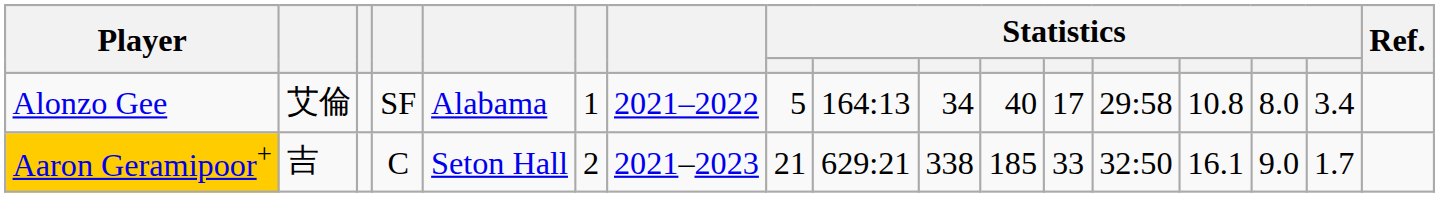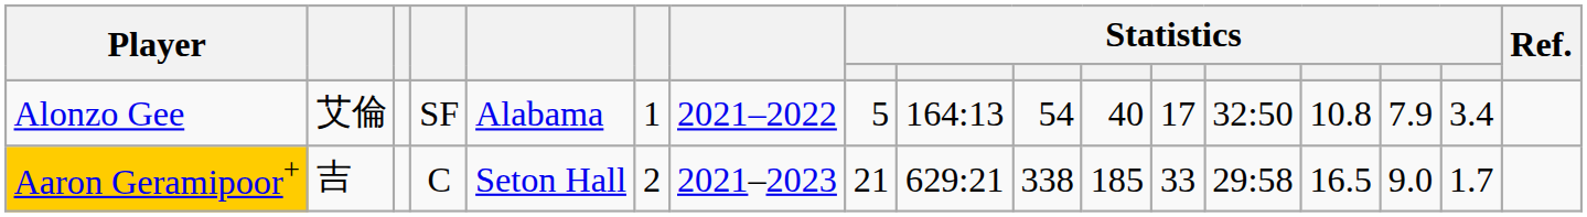Alonzo Gee | column 10: 34 -> 54
Alonzo Gee | column 13: 29:58 -> 32:50
Alonzo Gee | column 15: 8.0 -> 7.9
Aaron Geramipoor+ | column 13: 32:50 -> 29:58
Aaron Geramipoor+ | column 14: 16.1 -> 16.5
